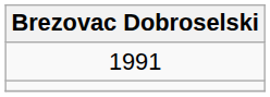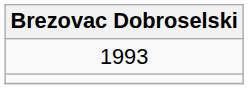row 2 | column 1: 1991 -> 1993
